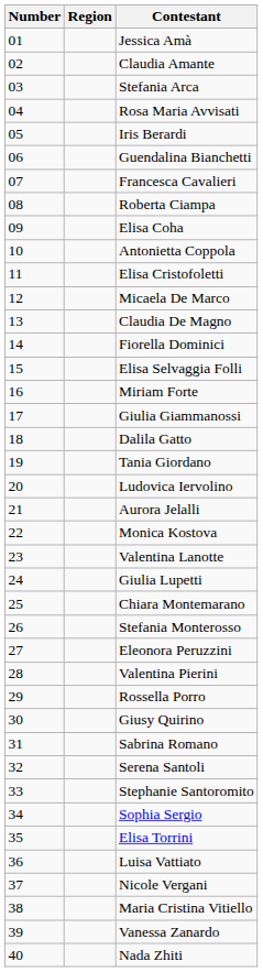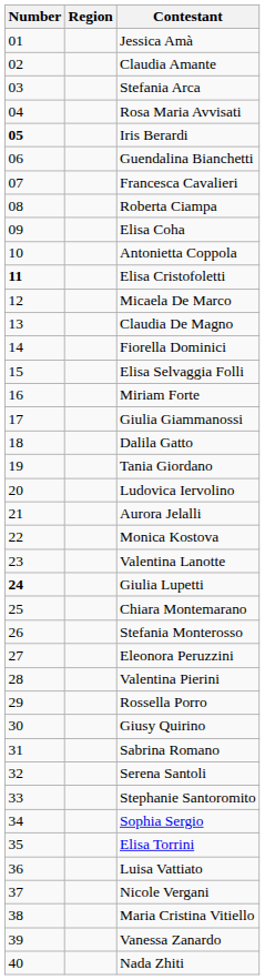Iris Berardi | Number: normal -> bold
Elisa Cristofoletti | Number: normal -> bold
Giulia Lupetti | Number: normal -> bold
